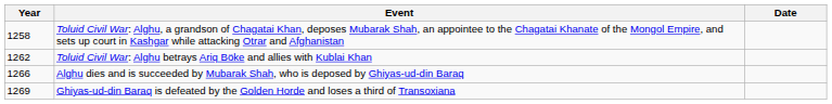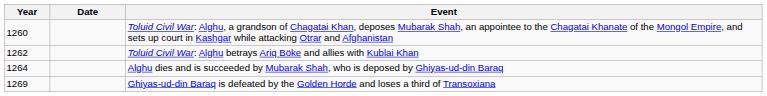columns swapped: Date <-> Event
row 2 | Year: 1258 -> 1260
row 4 | Year: 1266 -> 1264
